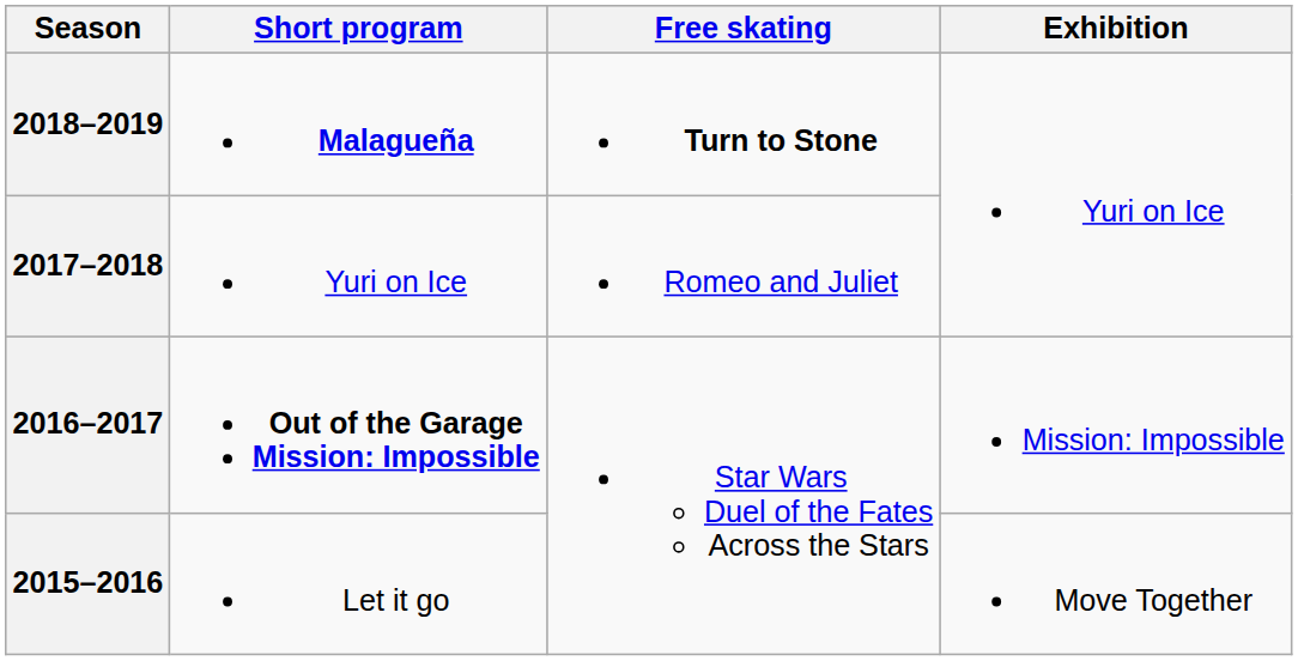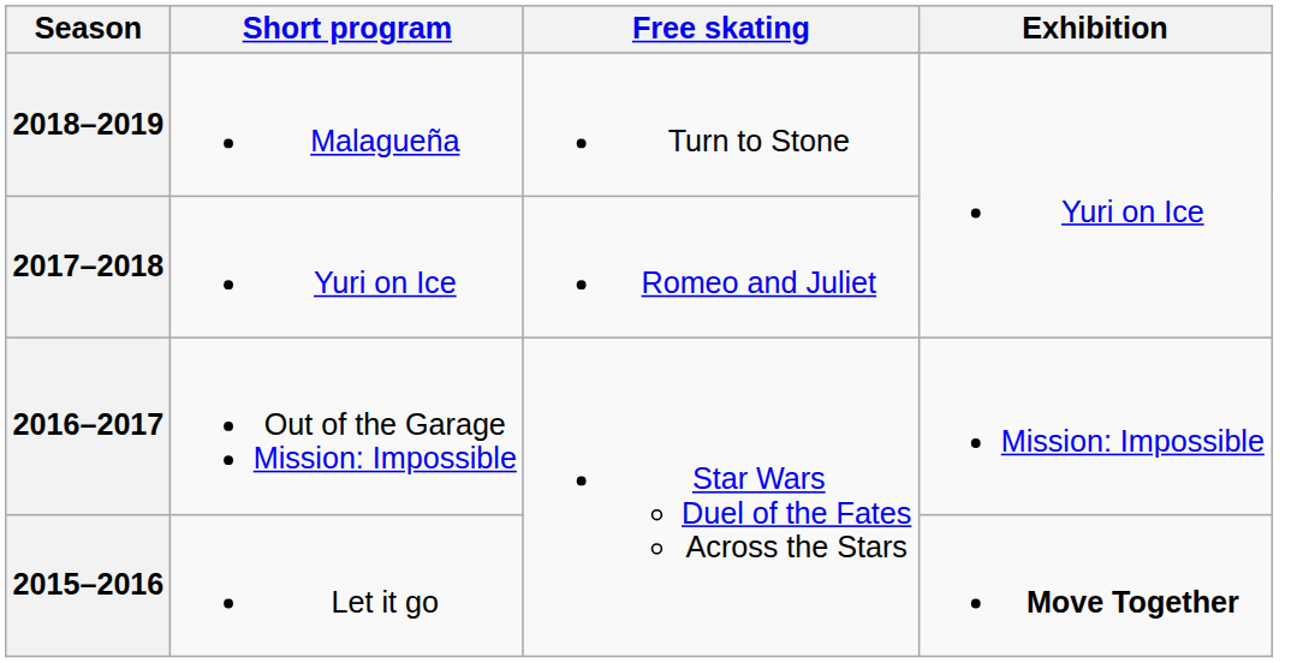2018–2019 | Short program: bold -> normal
2018–2019 | Free skating: bold -> normal
2016–2017 | Short program: bold -> normal
2015–2016 | Exhibition: normal -> bold
